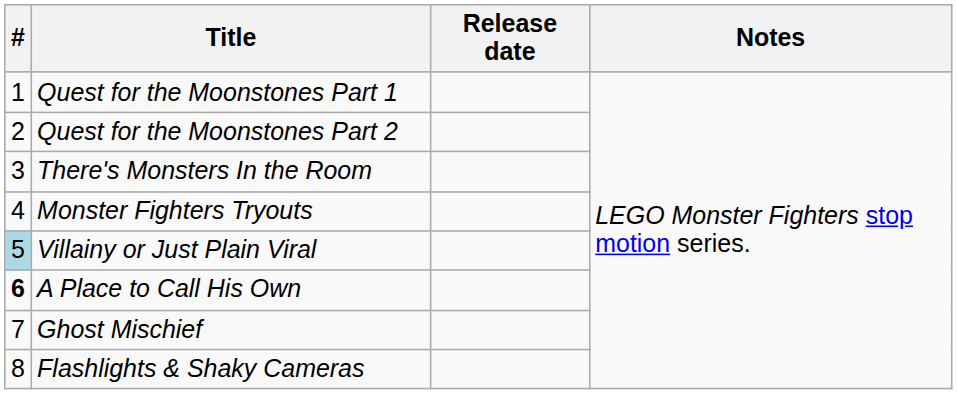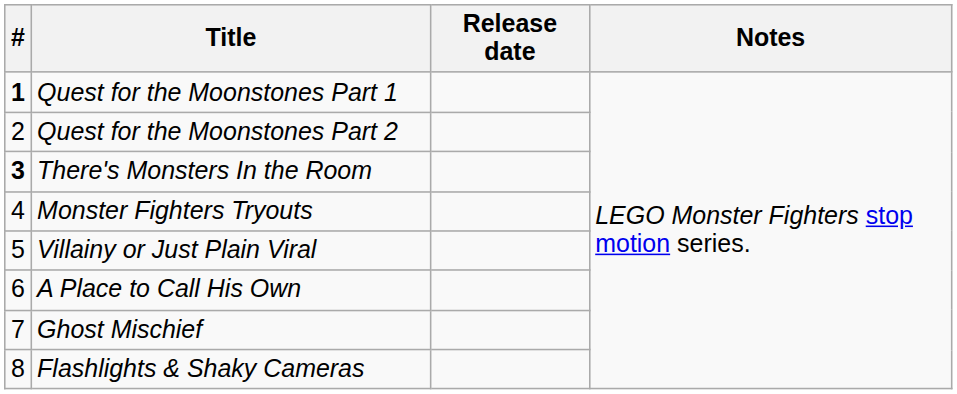Quest for the Moonstones Part 1 | #: normal -> bold
There's Monsters In the Room | #: normal -> bold
Villainy or Just Plain Viral | #: lightblue background -> no background
A Place to Call His Own | #: bold -> normal
